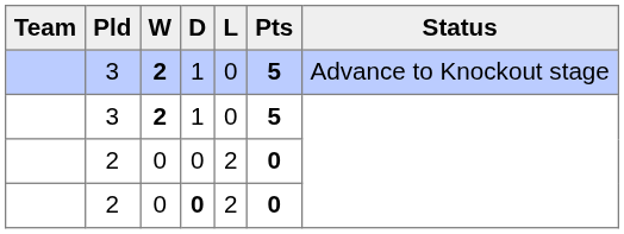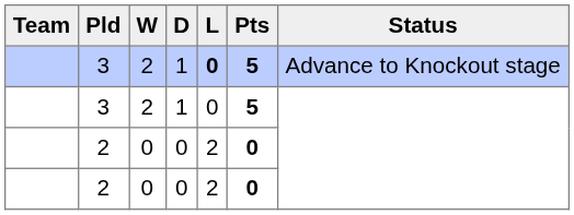row 2 | W: bold -> normal
row 2 | L: normal -> bold
row 3 | W: bold -> normal
row 5 | D: bold -> normal
